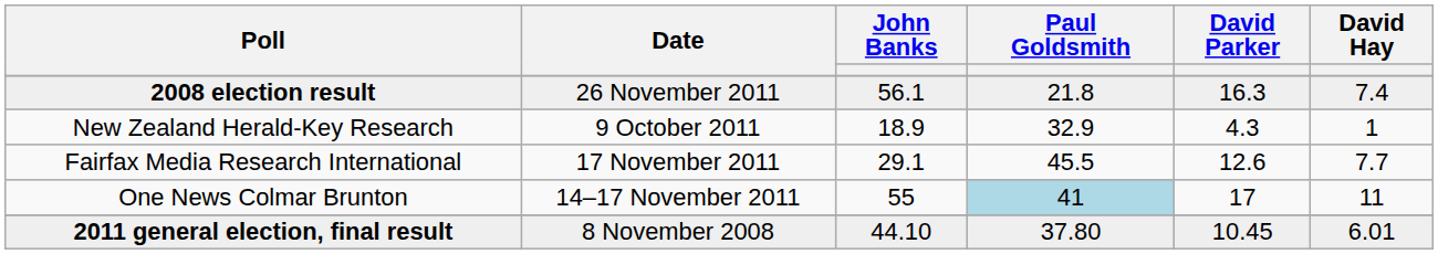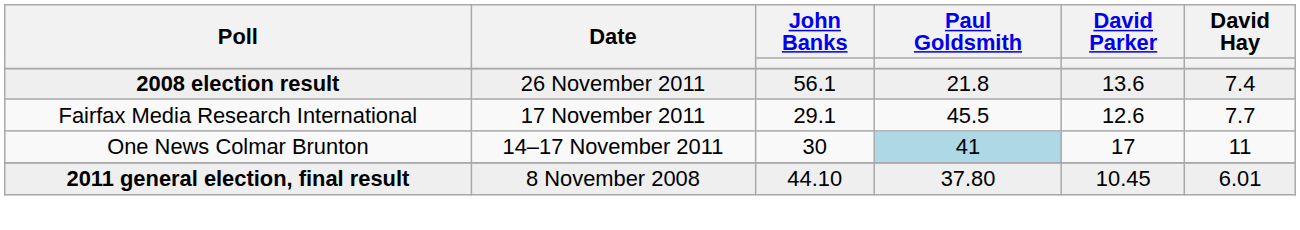2008 election result | David Parker: 16.3 -> 13.6
- row: New Zealand Herald-Key Research | 9 October 2011 | 18.9 | 32.9 | 4.3 | 1
One News Colmar Brunton | John Banks: 55 -> 30
